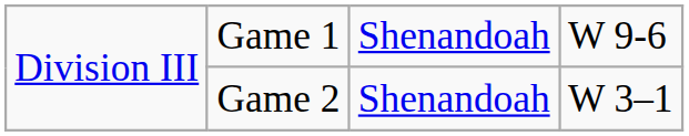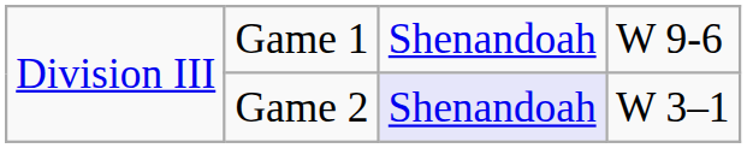Division III / Game 2 | column 3: no background -> lavender background
